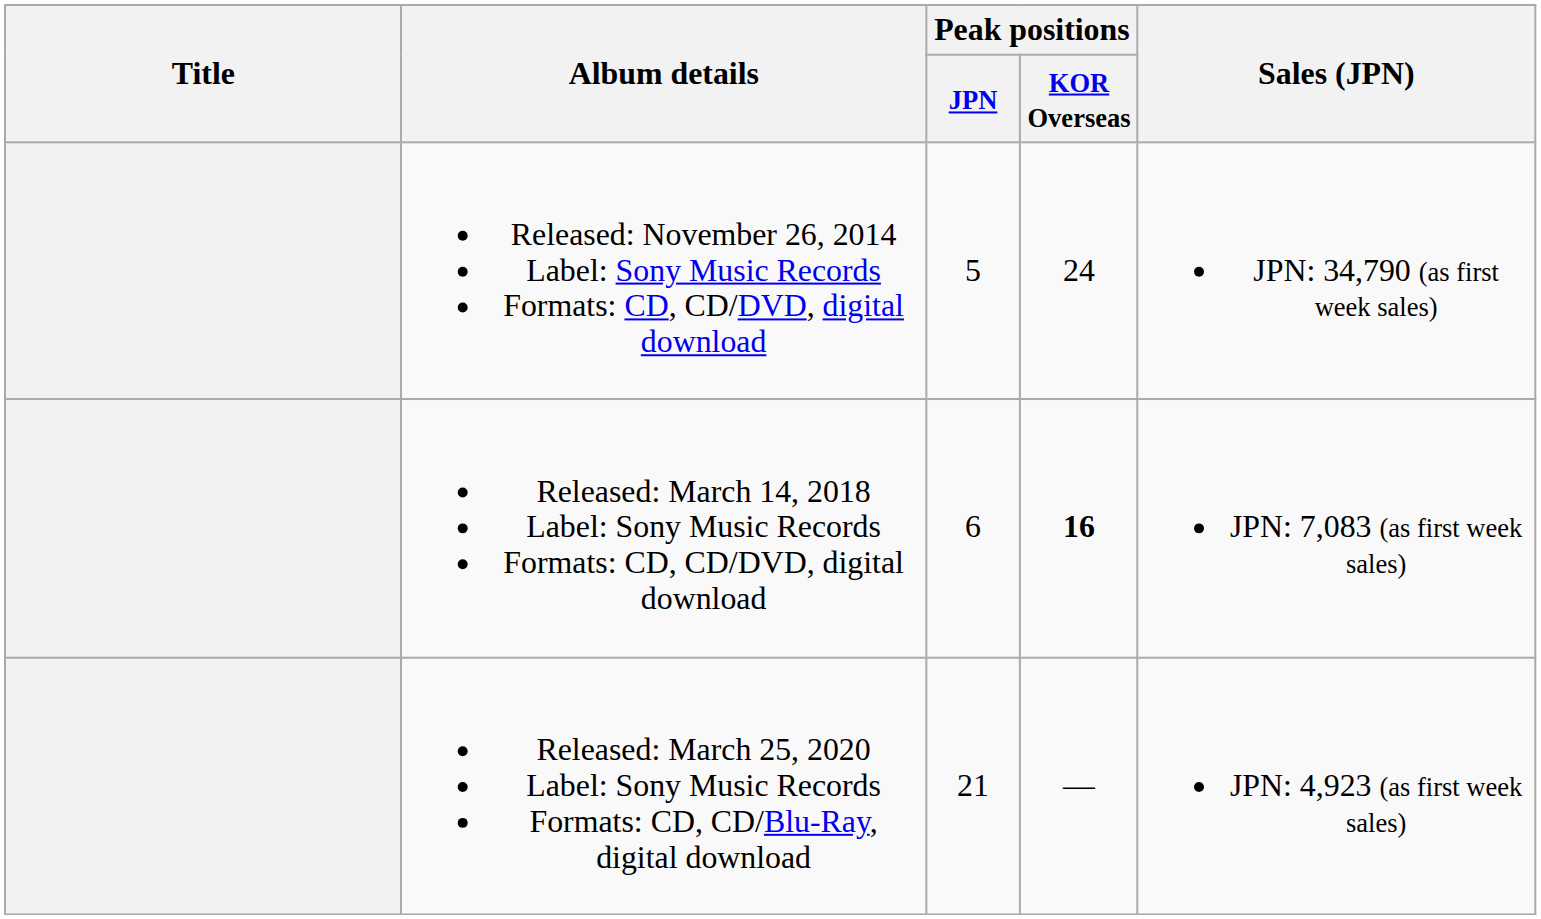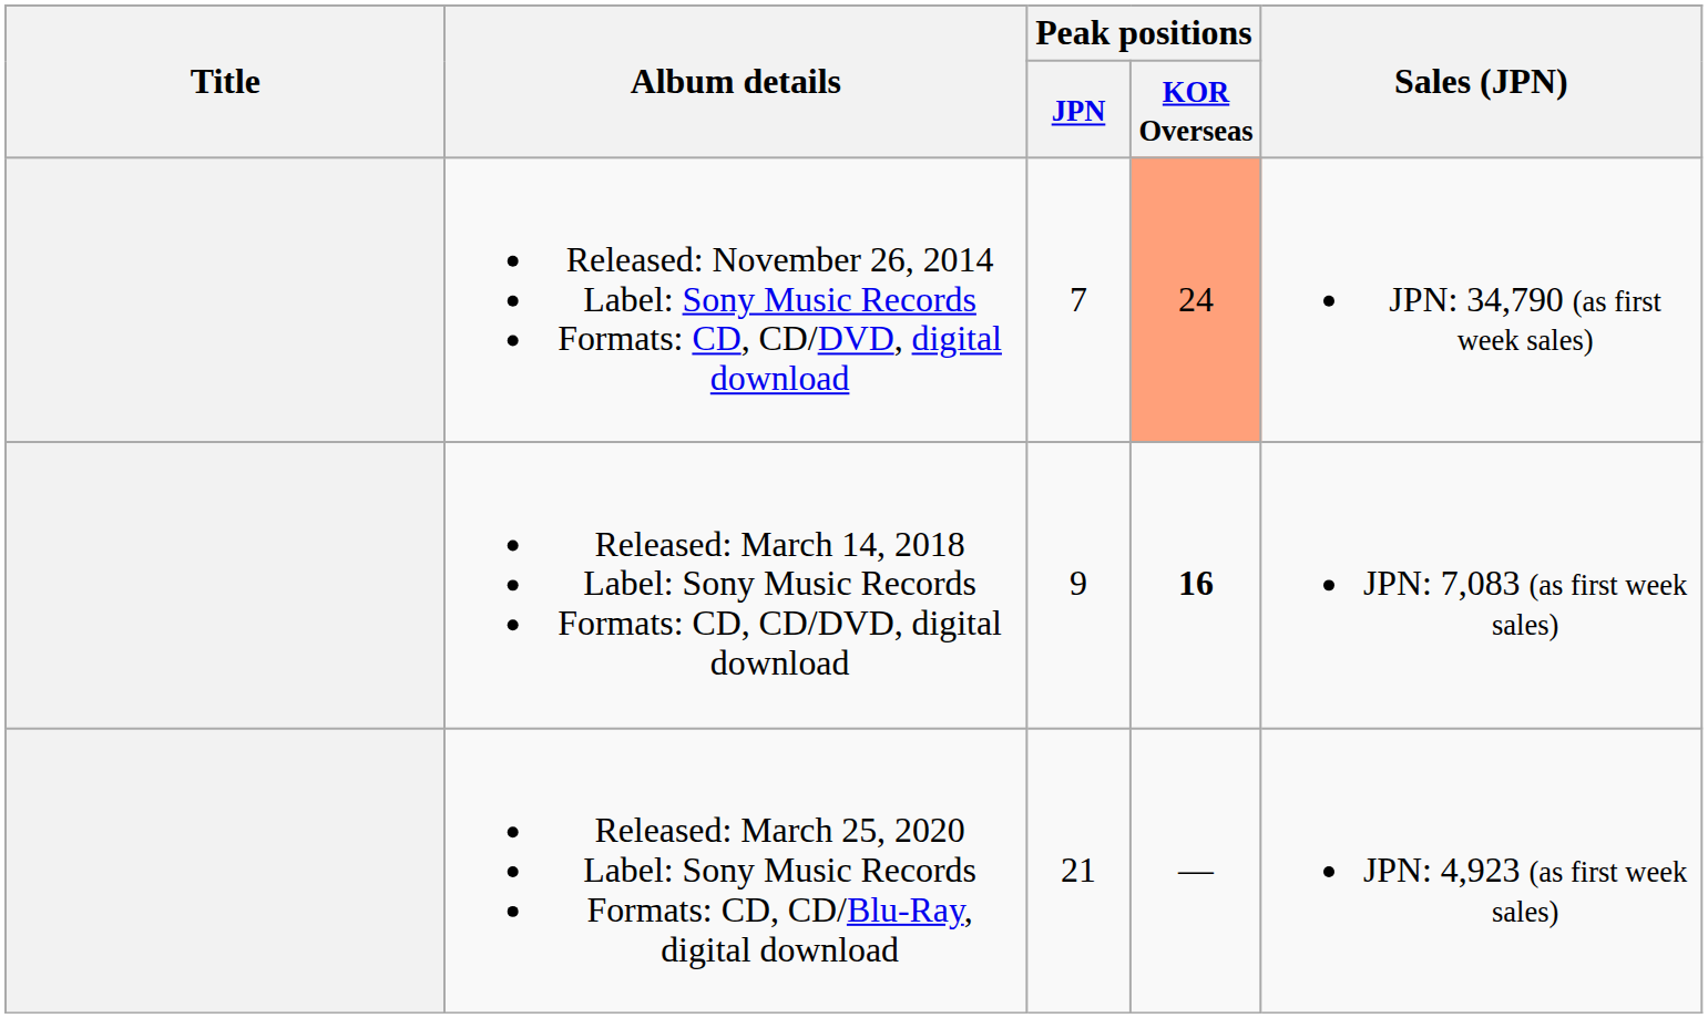row 3 | Peak positions / JPN: 5 -> 7
row 3 | Peak positions / KOR Overseas: no background -> lightsalmon background
row 4 | Peak positions / JPN: 6 -> 9
